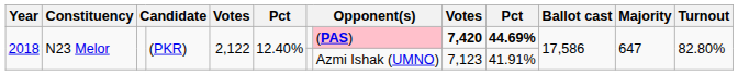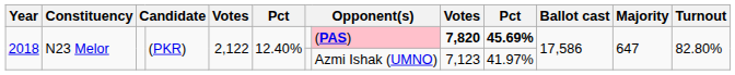row 2 | column 9: 7,420 -> 7,820
row 2 | column 10: 44.69% -> 45.69%
row 3 | column 10: 41.91% -> 41.97%
